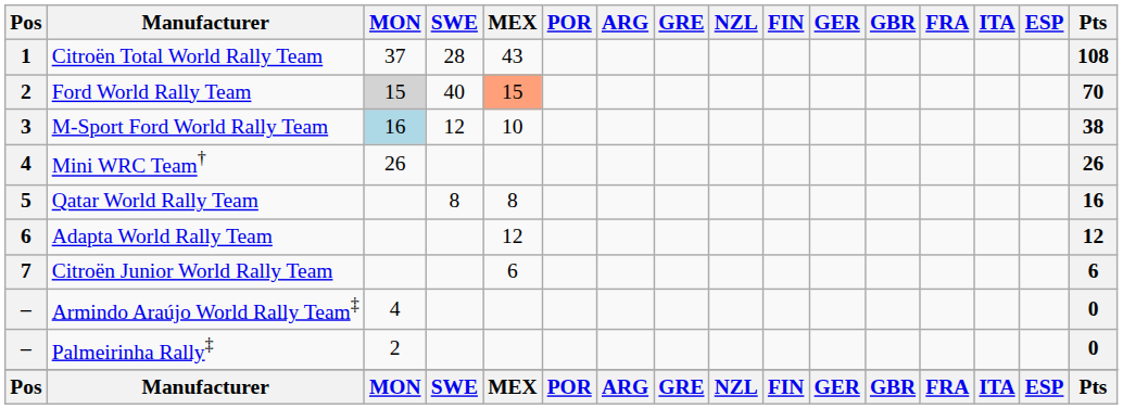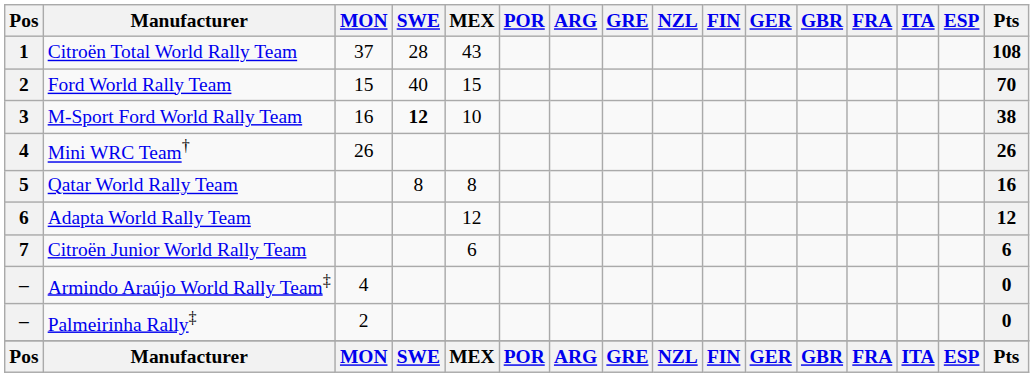Ford World Rally Team | MON: lightgrey background -> no background
Ford World Rally Team | MEX: lightsalmon background -> no background
M-Sport Ford World Rally Team | MON: lightblue background -> no background
M-Sport Ford World Rally Team | SWE: normal -> bold
